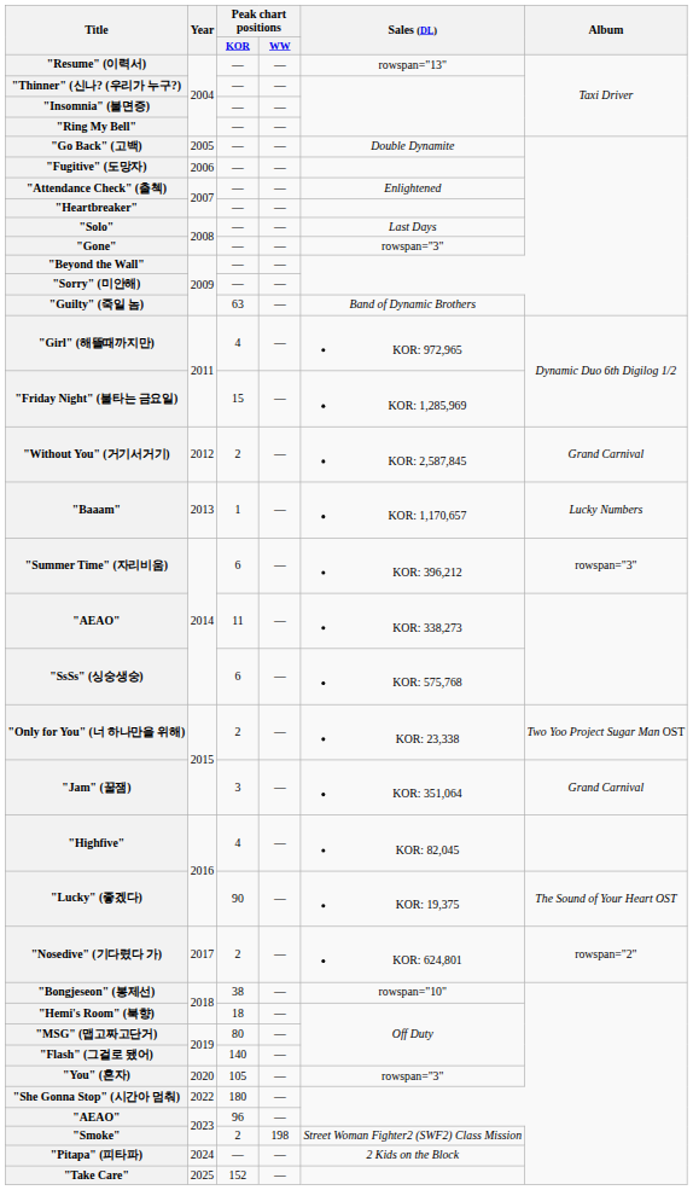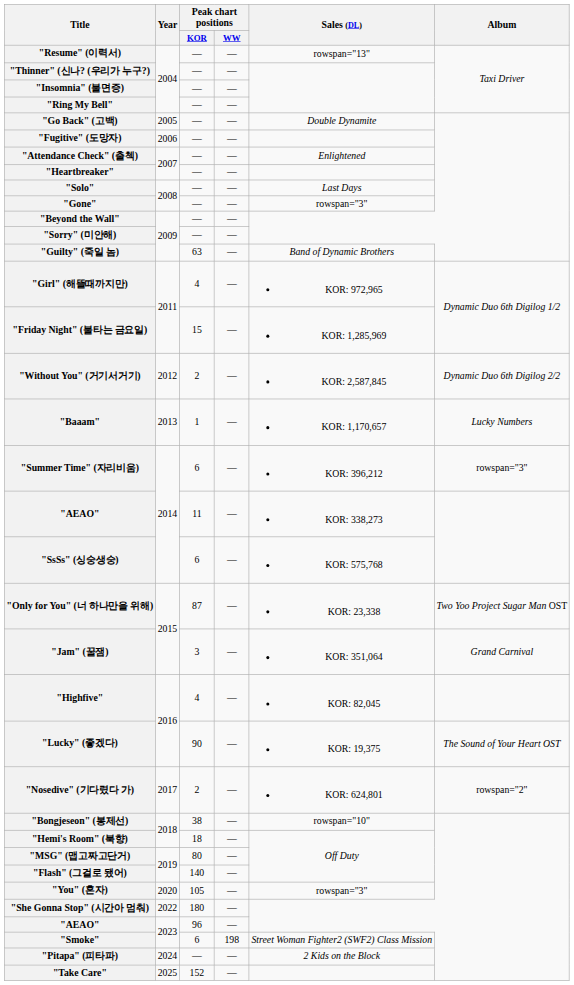"Without You" (거기서거기) | Album: Grand Carnival -> Dynamic Duo 6th Digilog 2/2
"Only for You" (너 하나만을 위해) | Peak chart positions / KOR: 2 -> 87
"Smoke" | Peak chart positions / KOR: 2 -> 6
